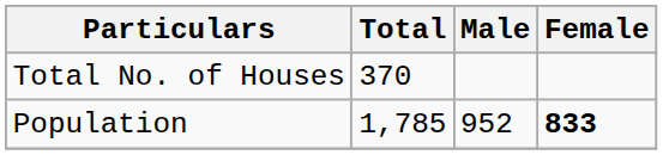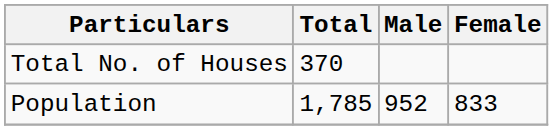Population | Female: bold -> normal
